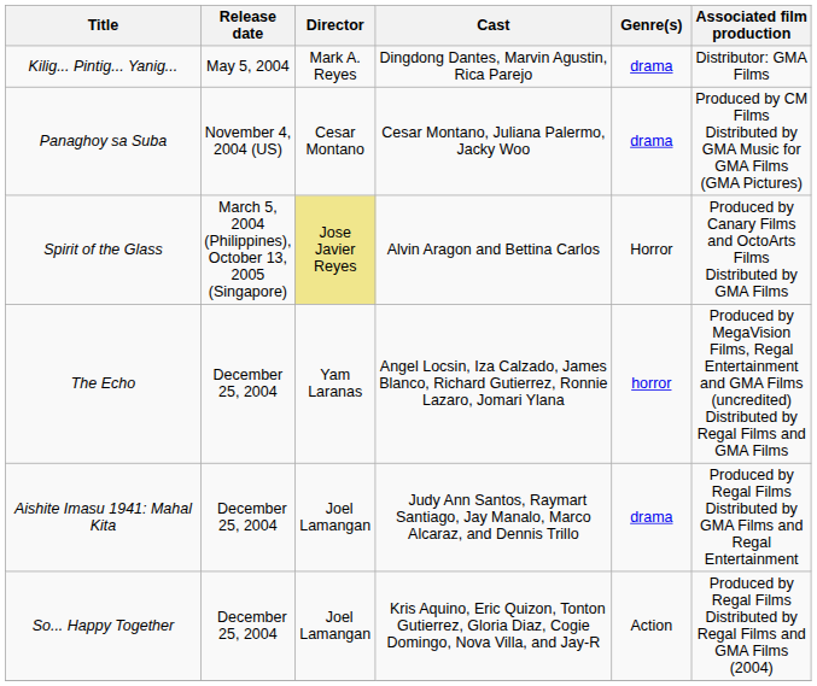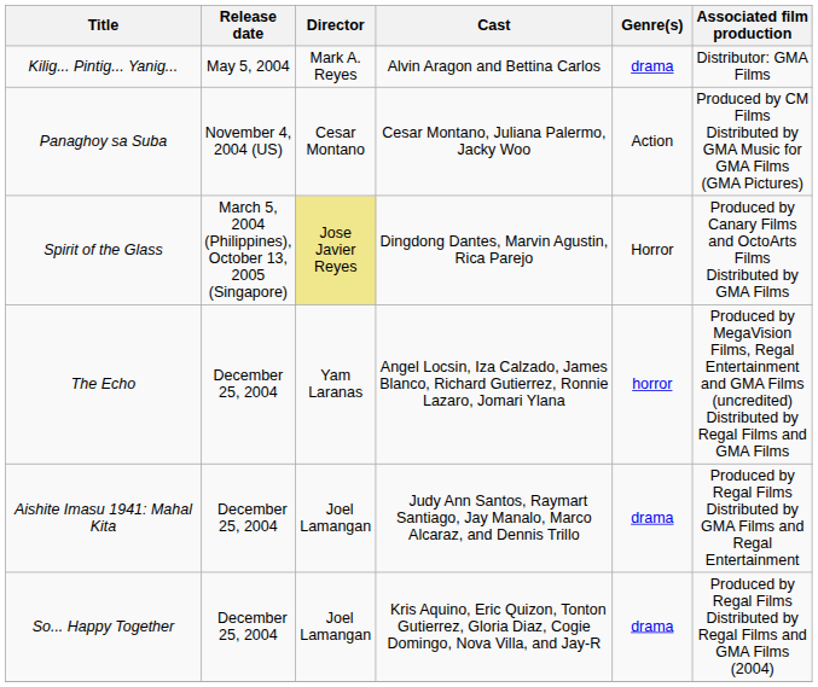Kilig... Pintig... Yanig... | Cast: Dingdong Dantes, Marvin Agustin, Rica Parejo -> Alvin Aragon and Bettina Carlos
Panaghoy sa Suba | Genre(s): drama -> Action
Spirit of the Glass | Cast: Alvin Aragon and Bettina Carlos -> Dingdong Dantes, Marvin Agustin, Rica Parejo
So... Happy Together | Genre(s): Action -> drama
